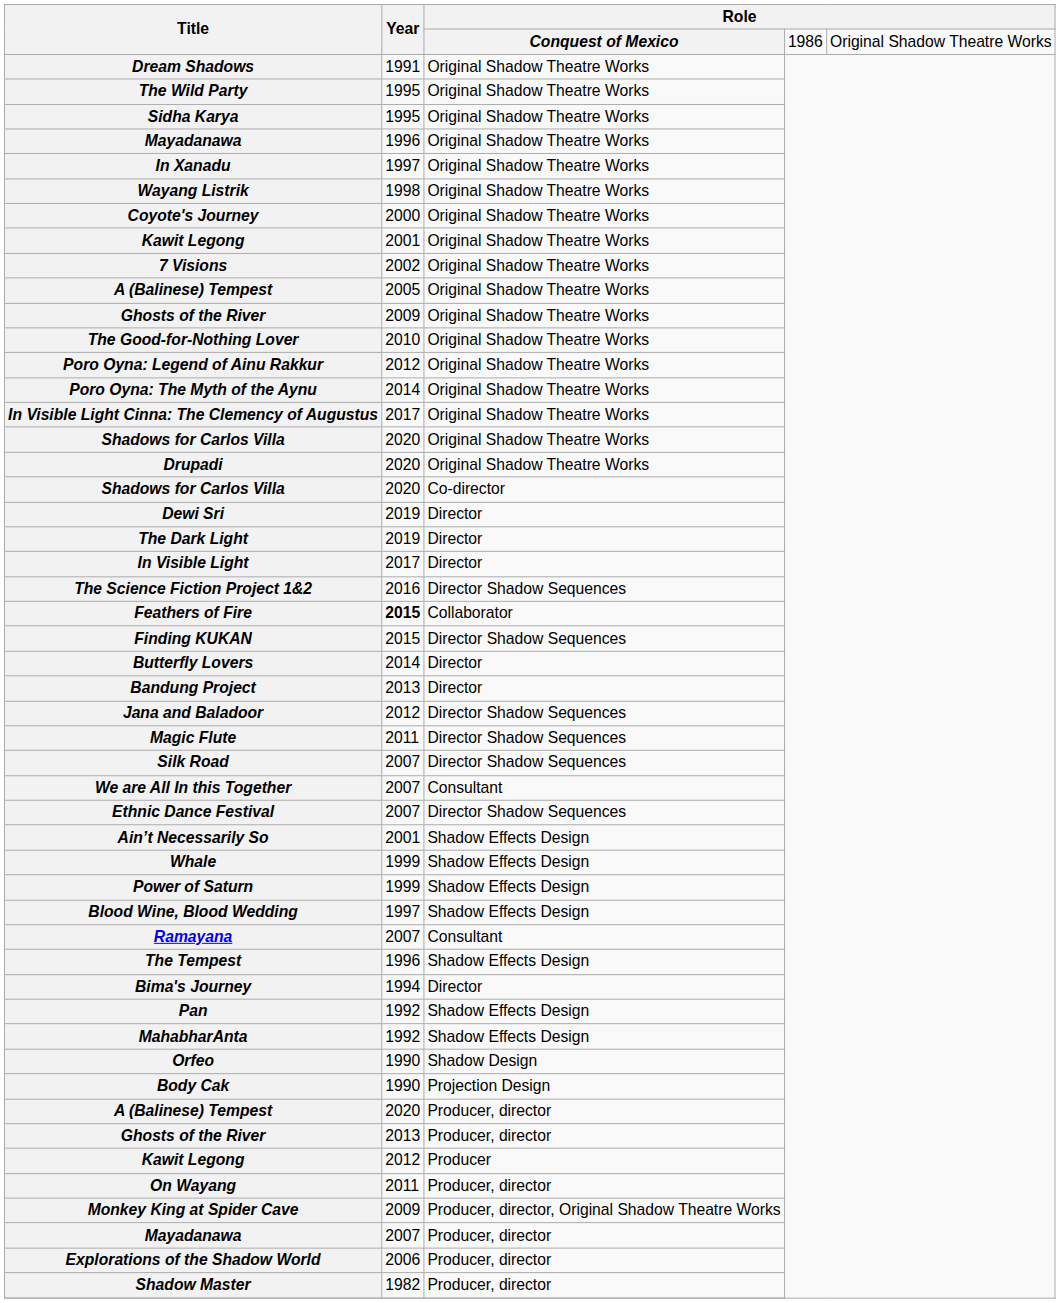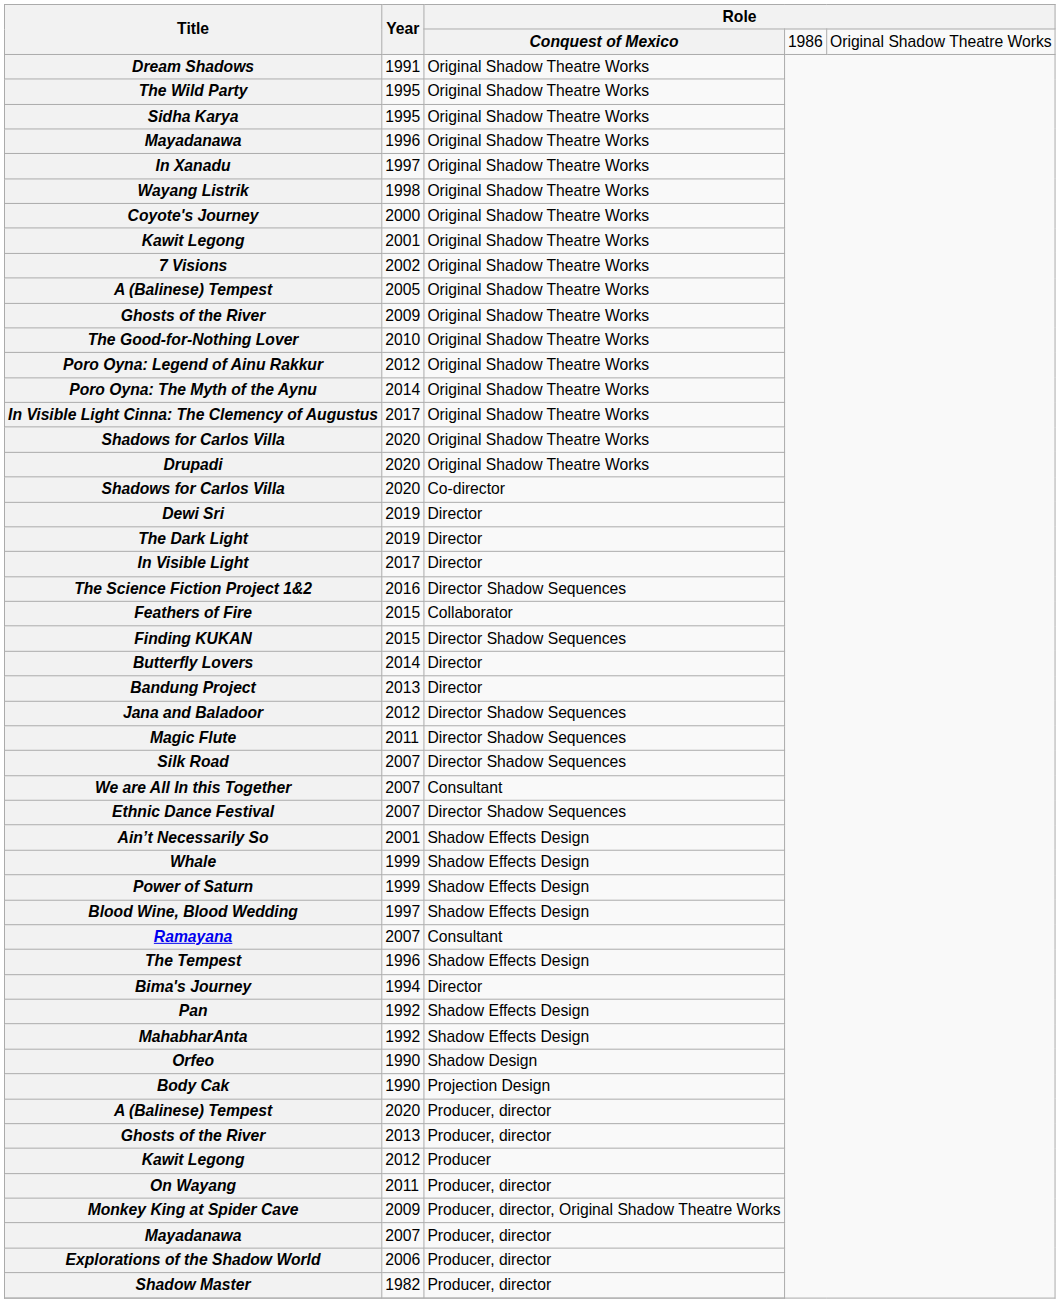Feathers of Fire | Year: bold -> normal
